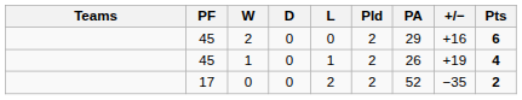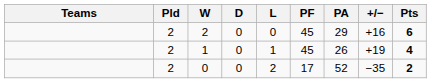columns swapped: Pld <-> PF
